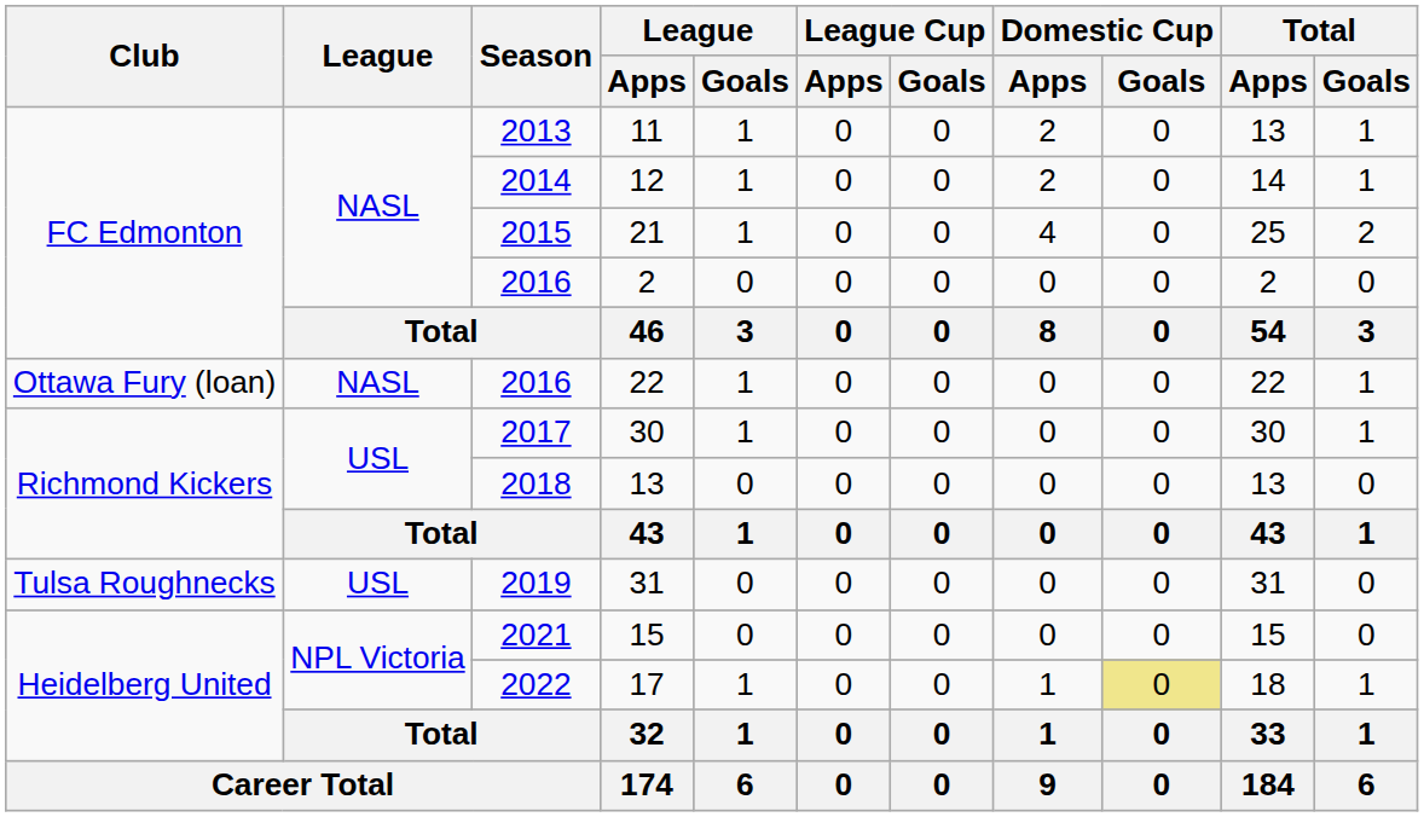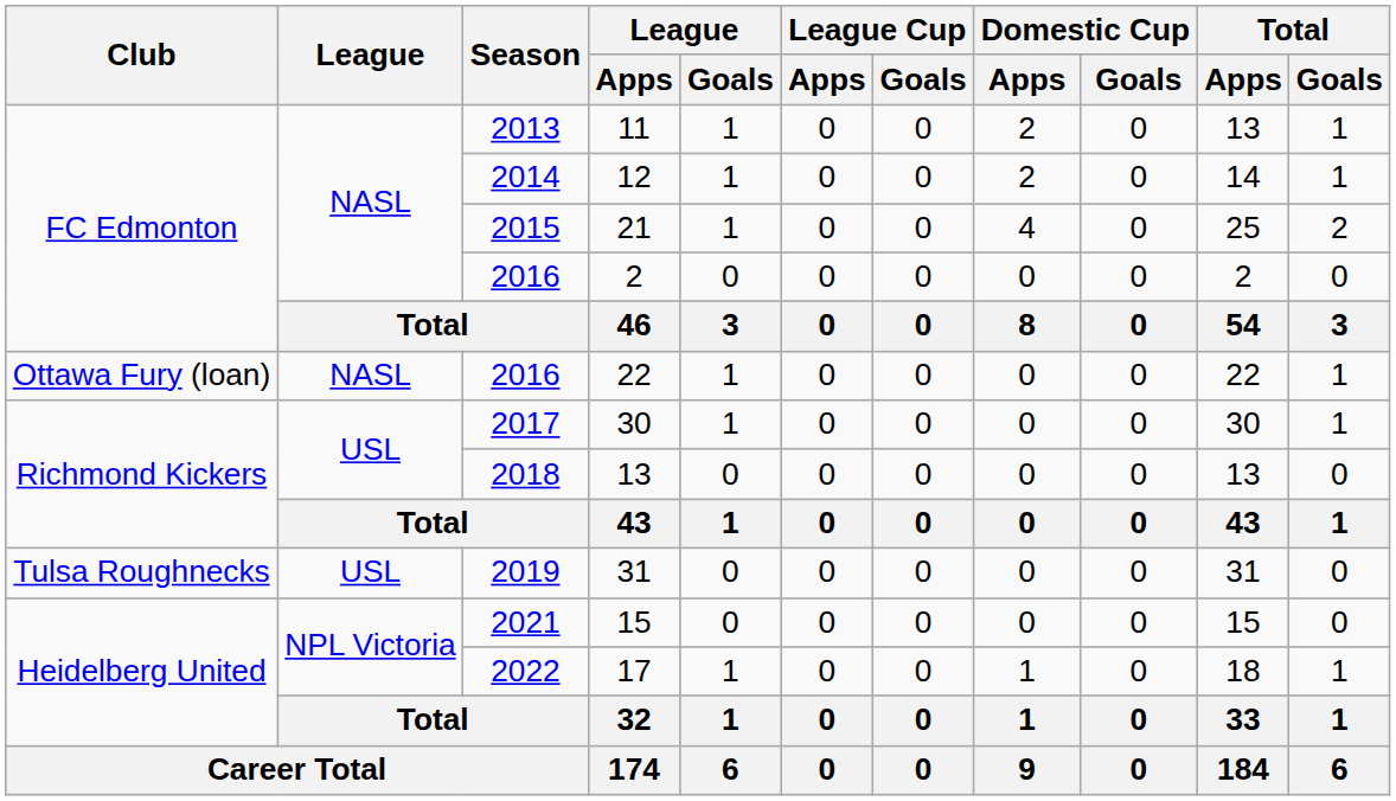17 | Domestic Cup / Goals: khaki background -> no background
